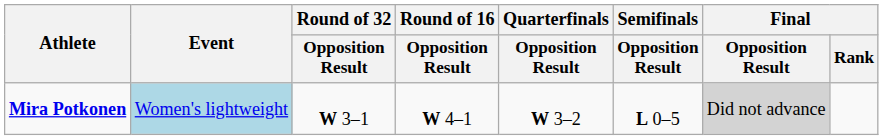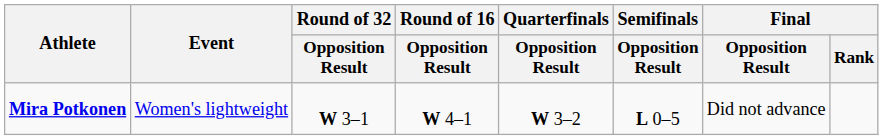Mira Potkonen | Event: lightblue background -> no background
Mira Potkonen | Final / Opposition Result: lightgrey background -> no background
